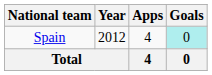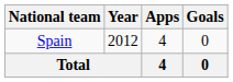Spain | Goals: paleturquoise background -> no background
